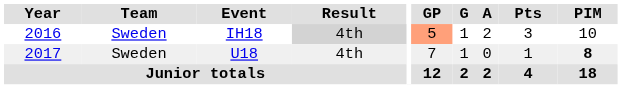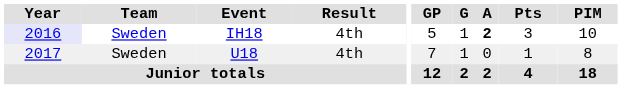IH18 | Year: no background -> lavender background
IH18 | Result: lightgrey background -> no background
IH18 | GP: lightsalmon background -> no background
IH18 | A: normal -> bold
U18 | PIM: bold -> normal
